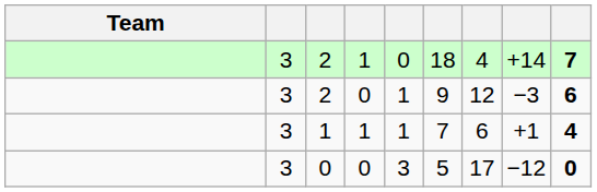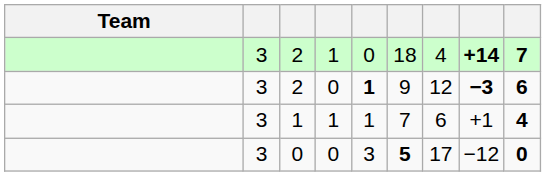row 2 | column 8: normal -> bold
row 3 | column 5: normal -> bold
row 3 | column 8: normal -> bold
row 5 | column 6: normal -> bold
